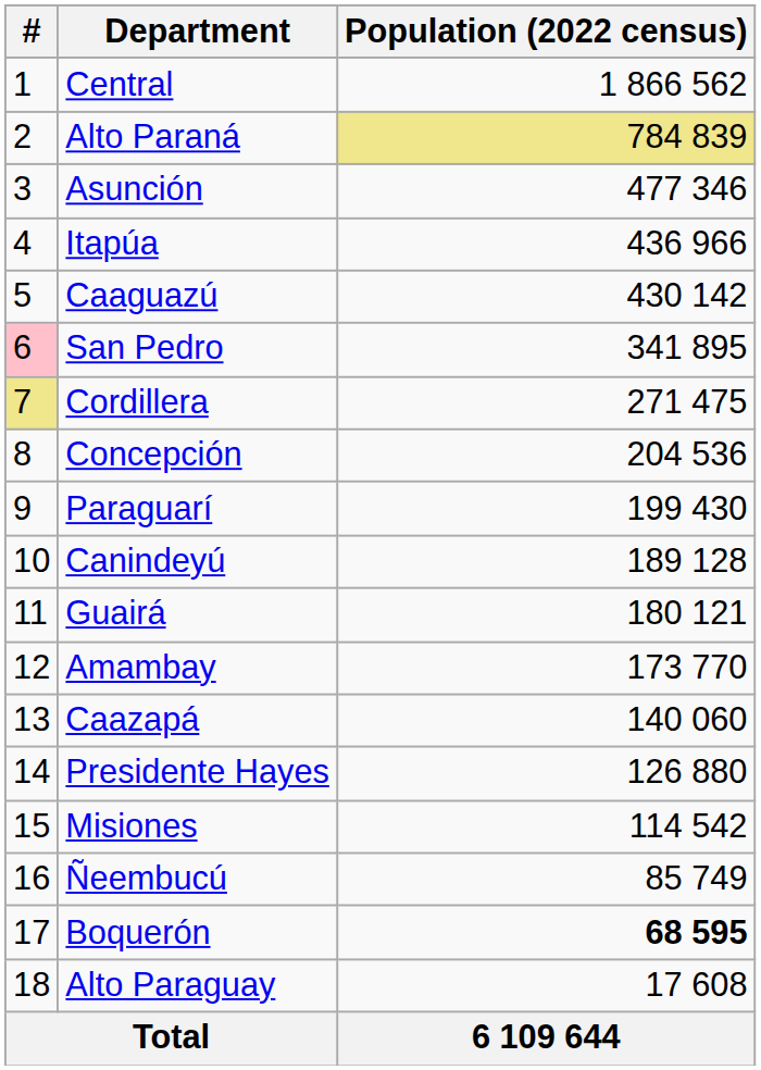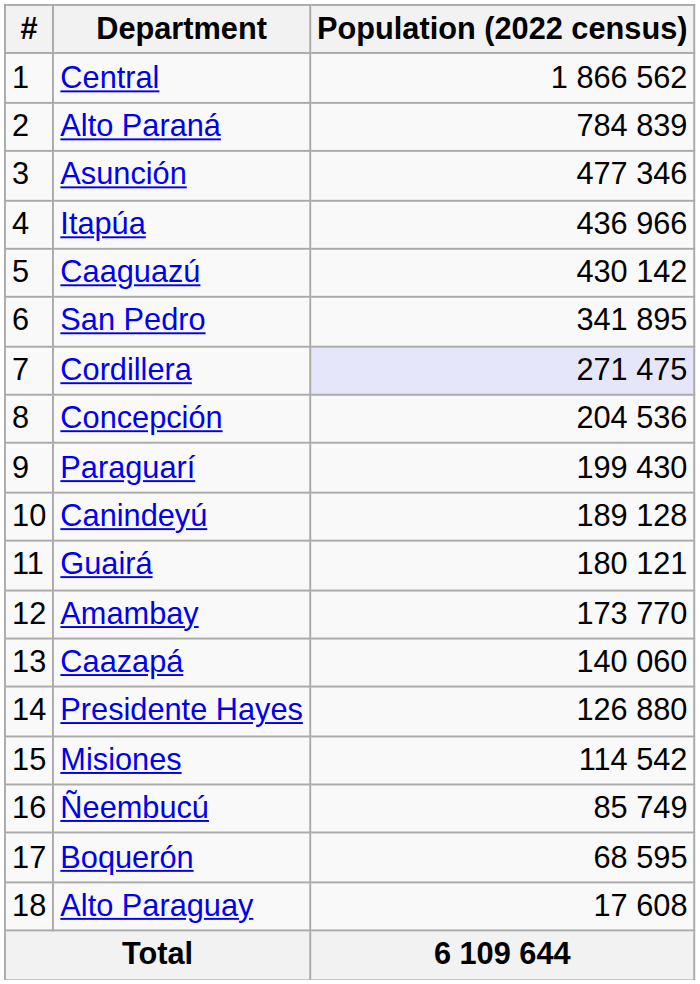Alto Paraná | Population (2022 census): khaki background -> no background
San Pedro | #: pink background -> no background
Cordillera | #: khaki background -> no background
Cordillera | Population (2022 census): no background -> lavender background
Boquerón | Population (2022 census): bold -> normal
